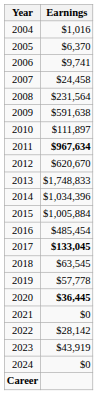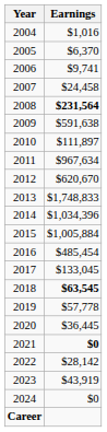2008 | Earnings: normal -> bold
2011 | Earnings: bold -> normal
2017 | Earnings: bold -> normal
2018 | Earnings: normal -> bold
2020 | Earnings: bold -> normal
2021 | Earnings: normal -> bold
